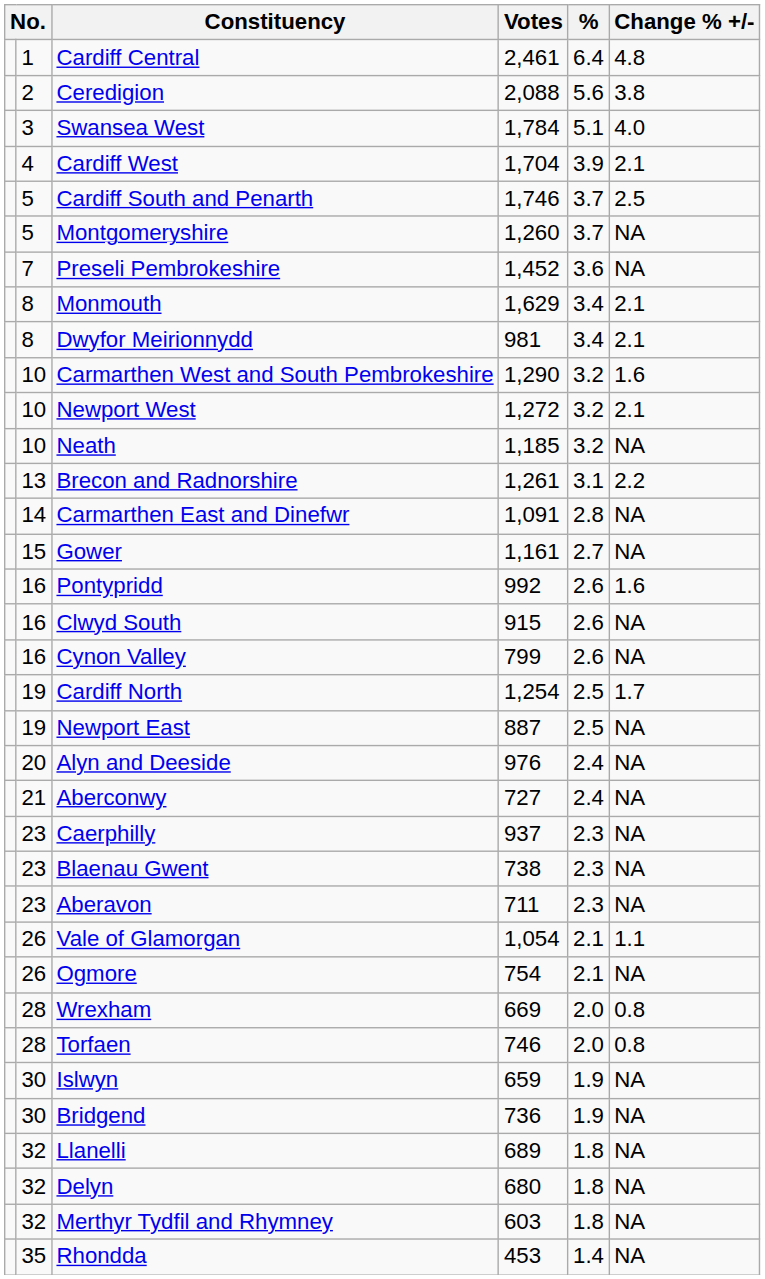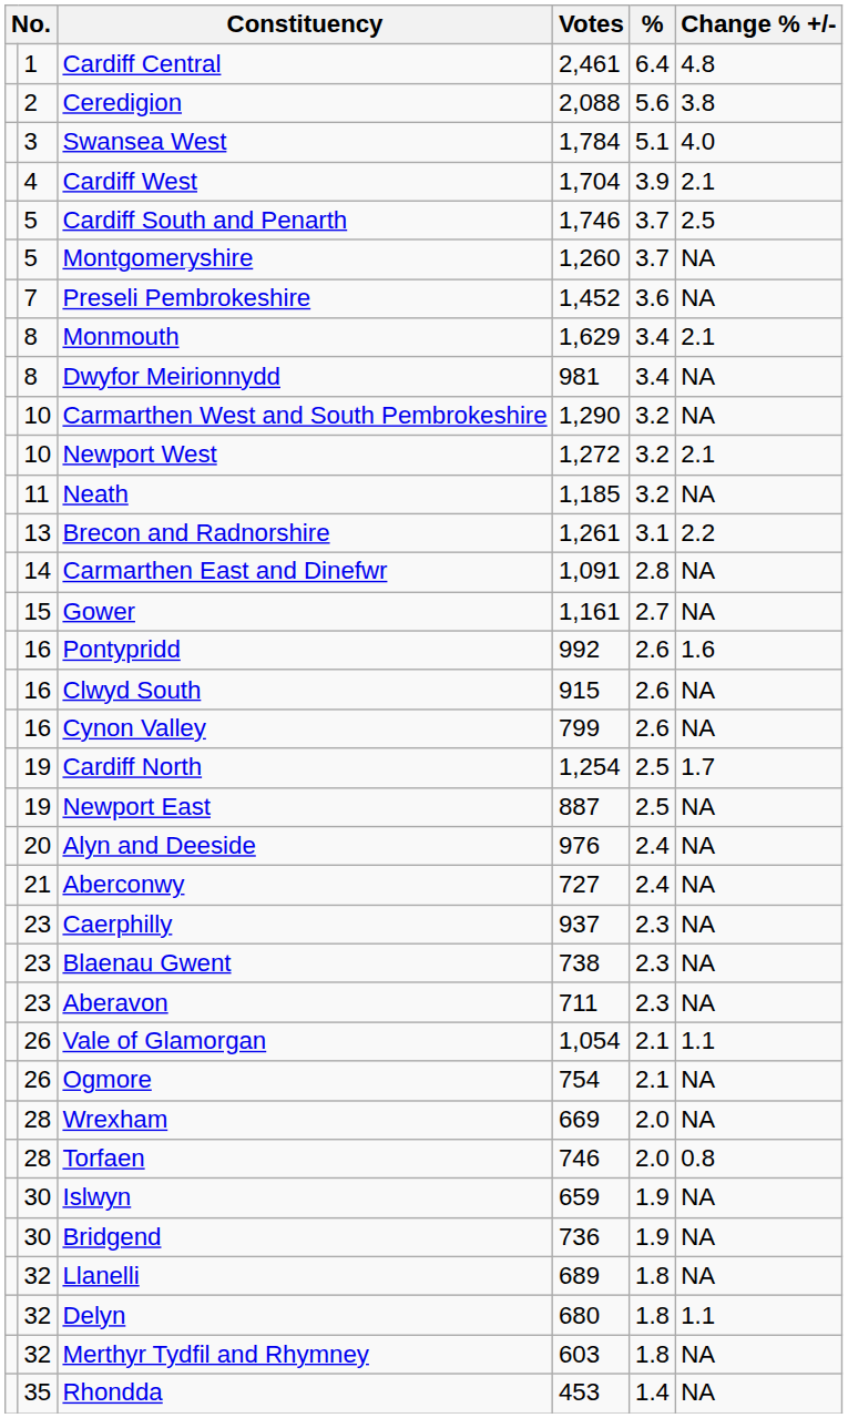Dwyfor Meirionnydd | Change % +/-: 2.1 -> NA
Carmarthen West and South Pembrokeshire | Change % +/-: 1.6 -> NA
Neath | column 2: 10 -> 11
Wrexham | Change % +/-: 0.8 -> NA
Delyn | Change % +/-: NA -> 1.1
